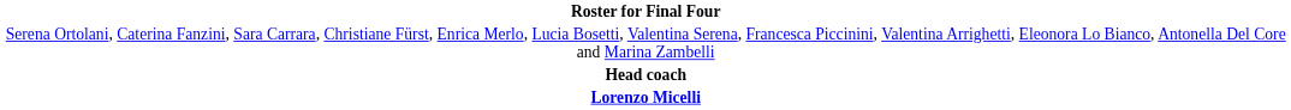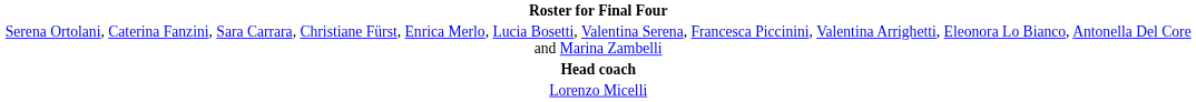row 4 | column 1: bold -> normal
